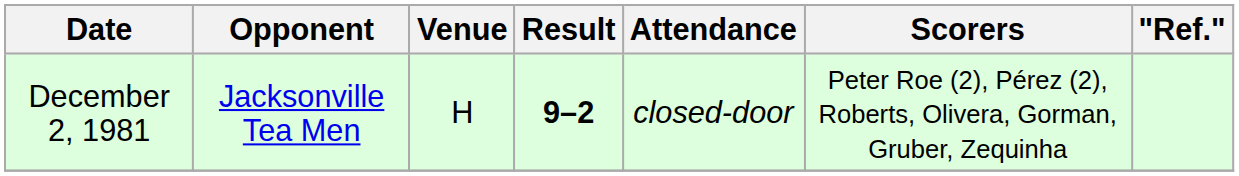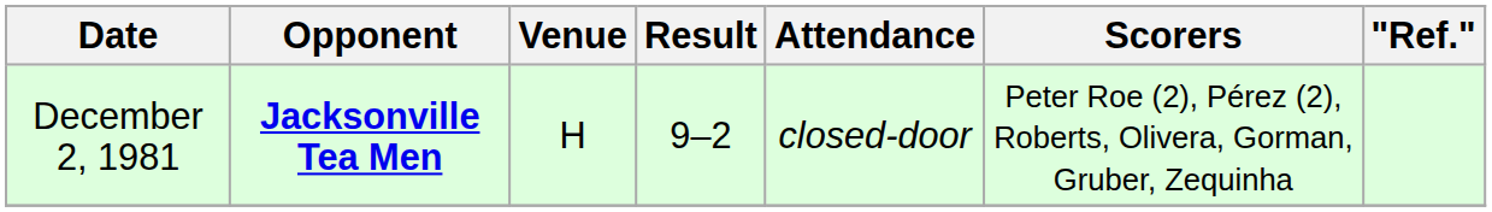December 2, 1981 | Opponent: normal -> bold
December 2, 1981 | Result: bold -> normal
